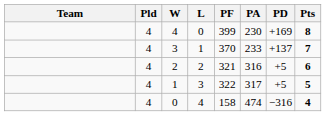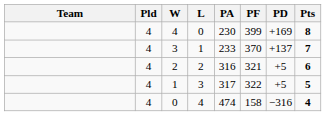columns swapped: PF <-> PA
